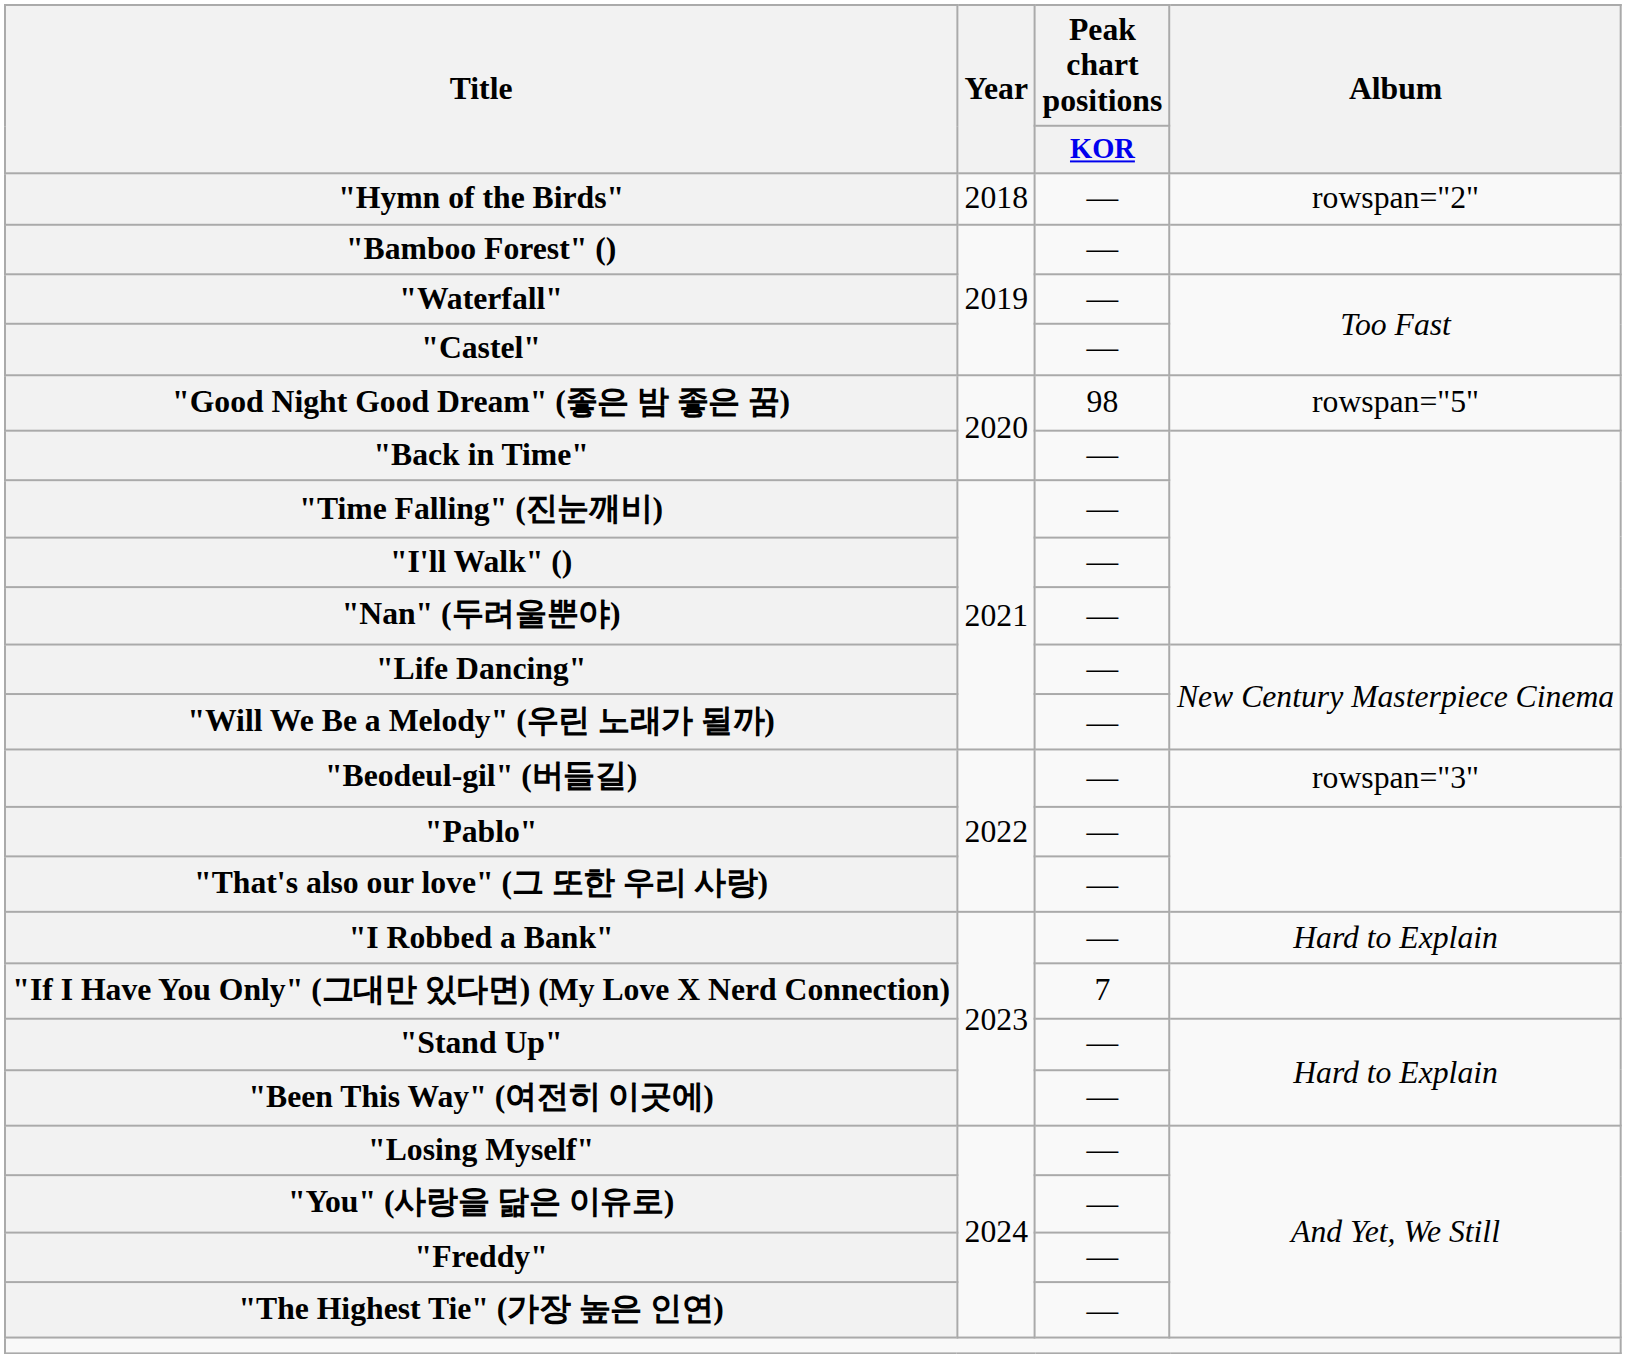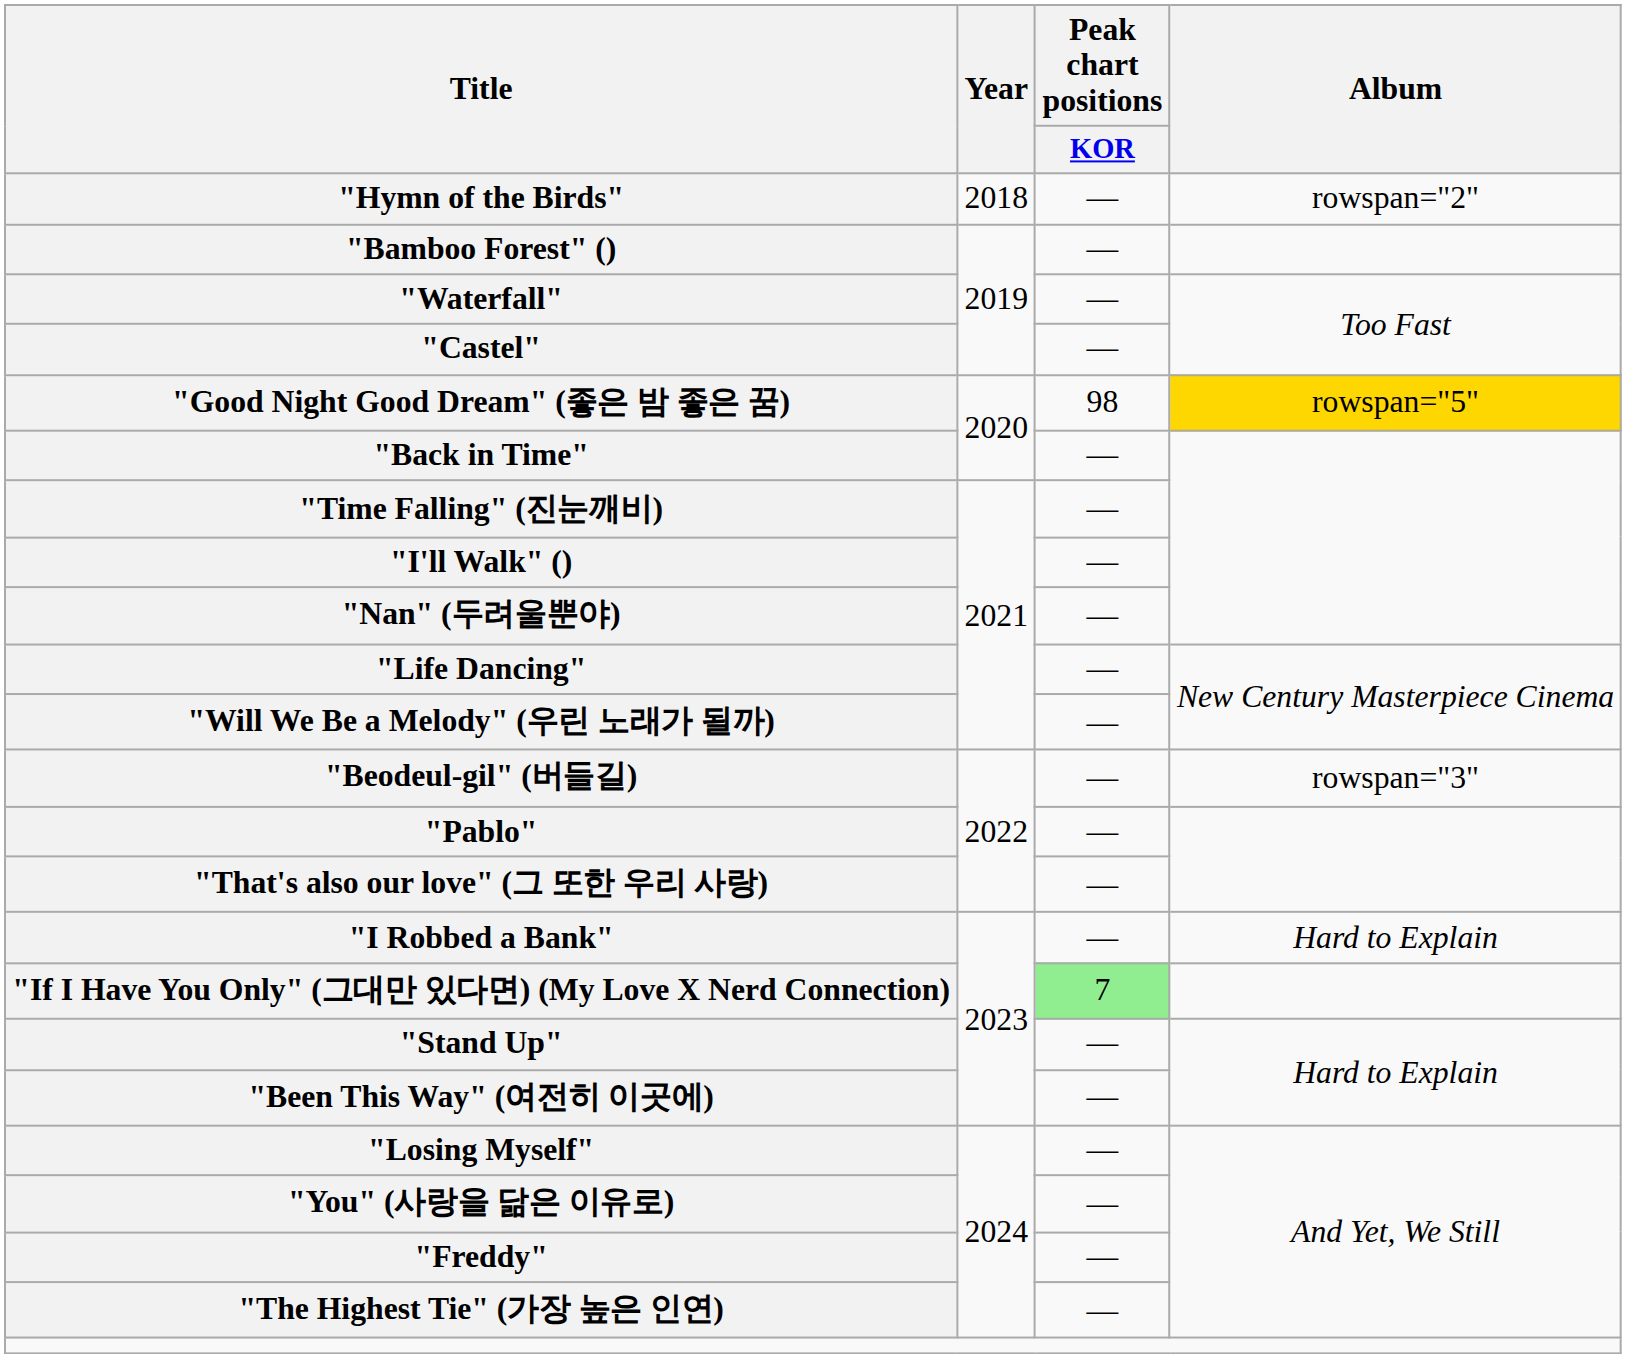"Good Night Good Dream" (좋은 밤 좋은 꿈) | Album: no background -> gold background
"If I Have You Only" (그대만 있다면) (My Love X Nerd Connection) | Peak chart positions / KOR: no background -> lightgreen background
